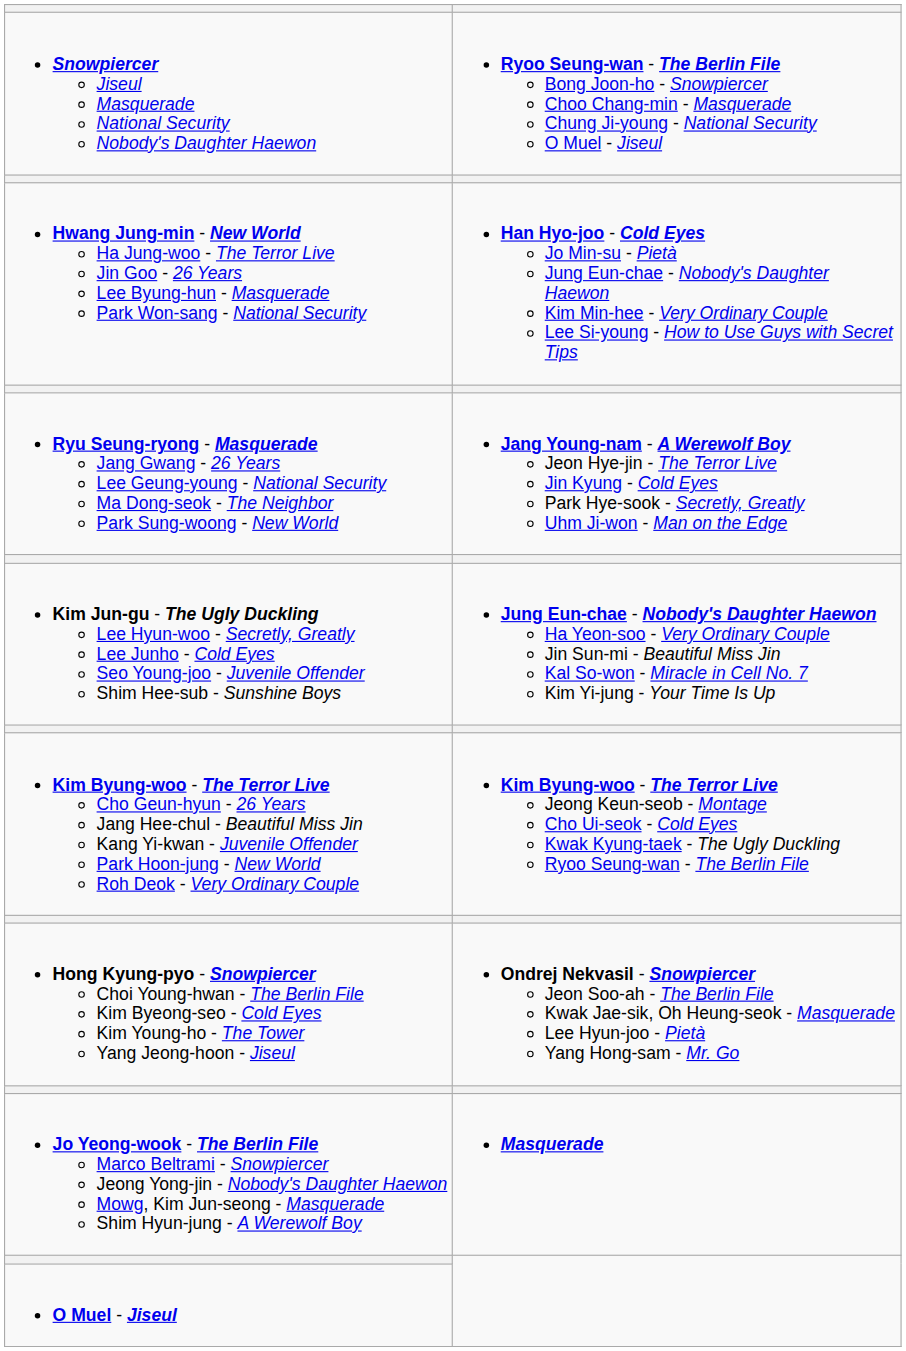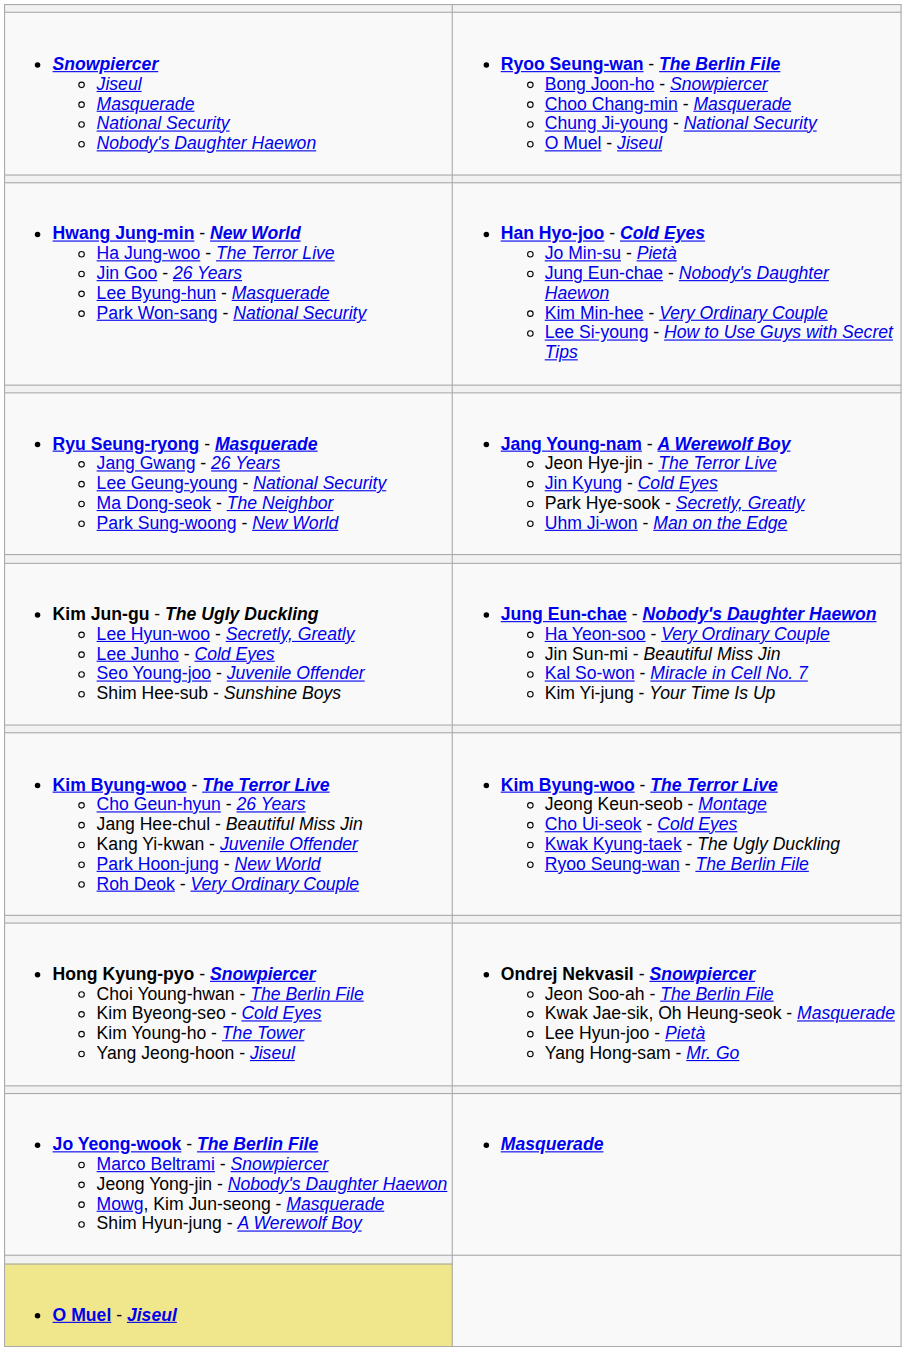O Muel - Jiseul | column 1: no background -> khaki background
